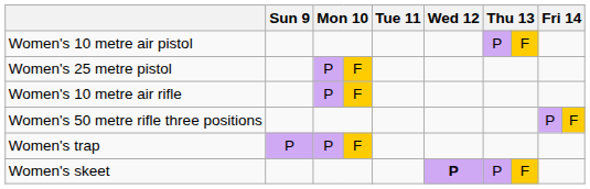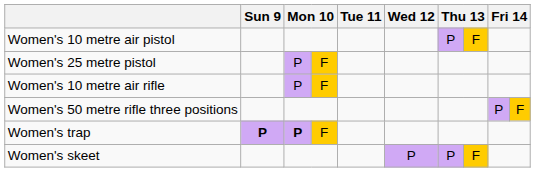Women's trap | Sun 9: normal -> bold
Women's trap | column 3: normal -> bold
Women's skeet | Wed 12: bold -> normal
